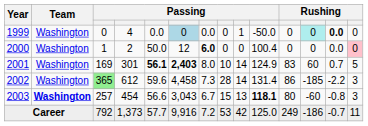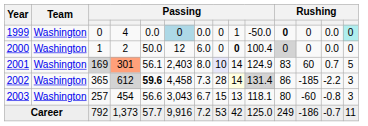1999 | column 11: normal -> bold
1999 | column 12: paleturquoise background -> no background
1999 | column 13: bold -> normal
1999 | column 14: no background -> paleturquoise background
2000 | column 7: bold -> normal
2000 | column 9: normal -> bold
2000 | column 11: no background -> lightgrey background
2000 | column 14: pink background -> no background
2001 | column 3: no background -> lightgrey background
2001 | column 4: no background -> lightsalmon background
2001 | column 5: bold -> normal
2001 | column 6: bold -> normal
2001 | column 8: no background -> lavender background
2002 | column 3: lightgreen background -> no background
2002 | column 4: no background -> lightgrey background
2002 | column 5: normal -> bold
2002 | column 9: no background -> lightyellow background
2002 | column 10: no background -> lightgrey background
2003 | Team: bold -> normal
2003 | column 10: bold -> normal
